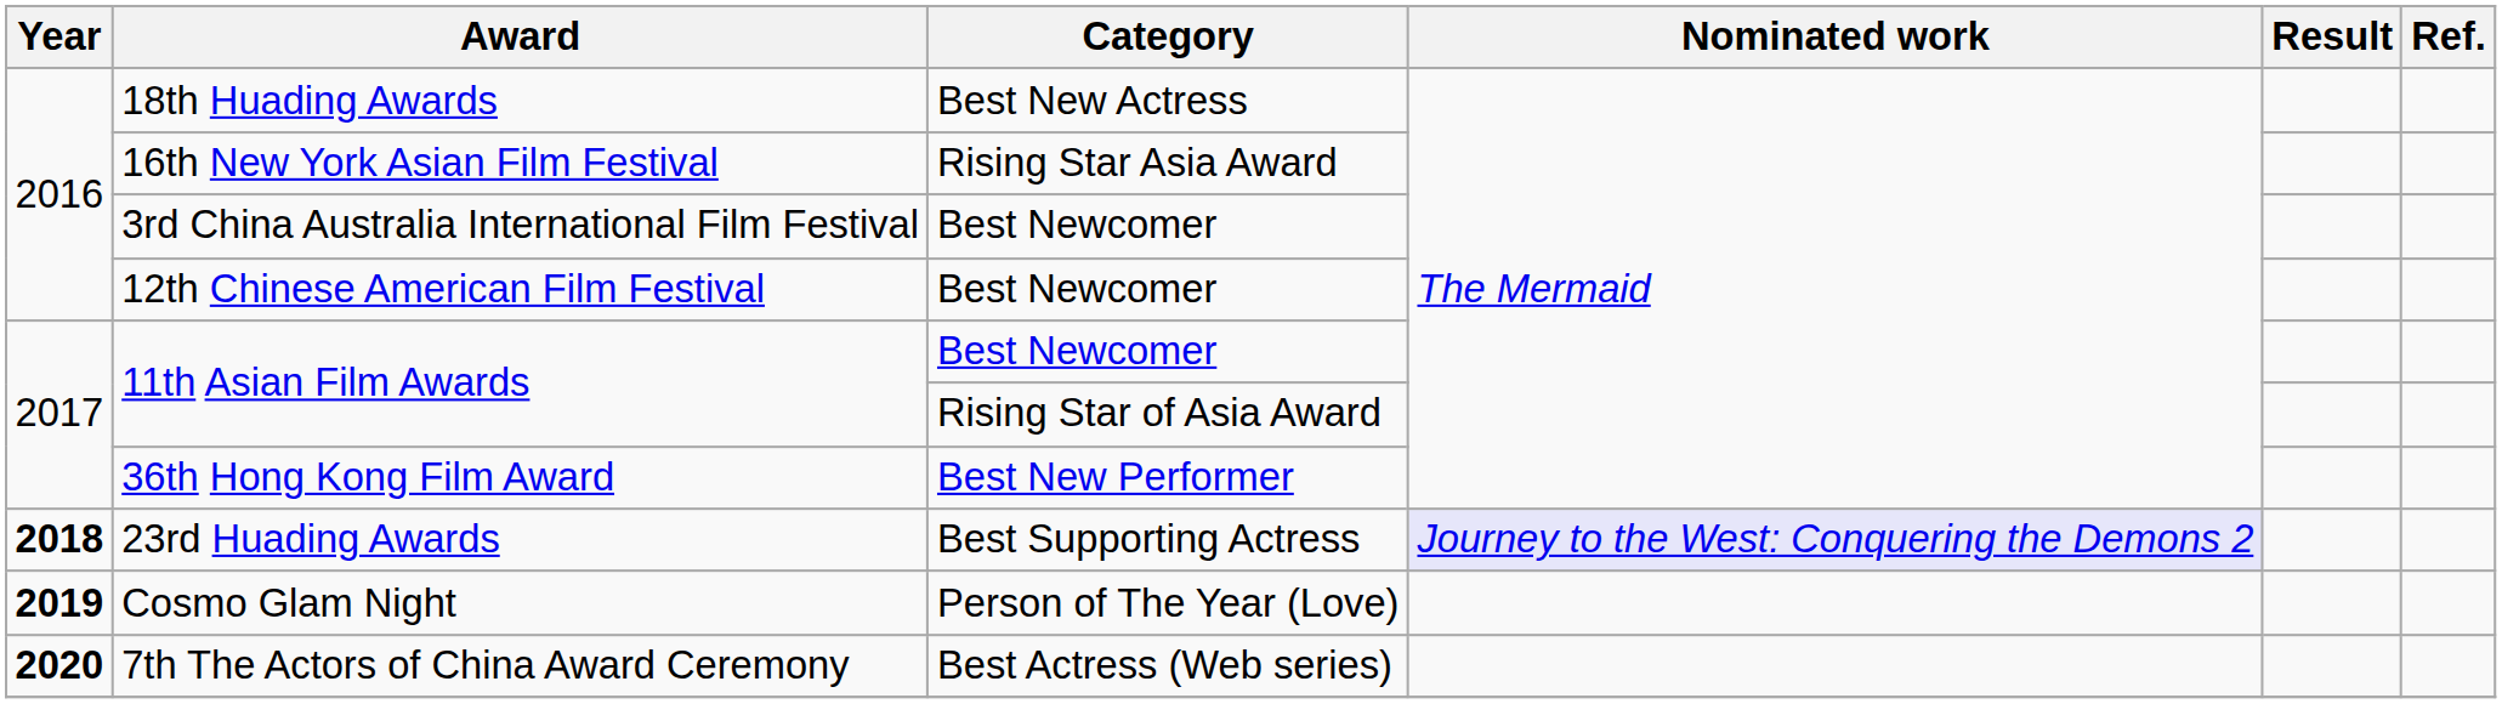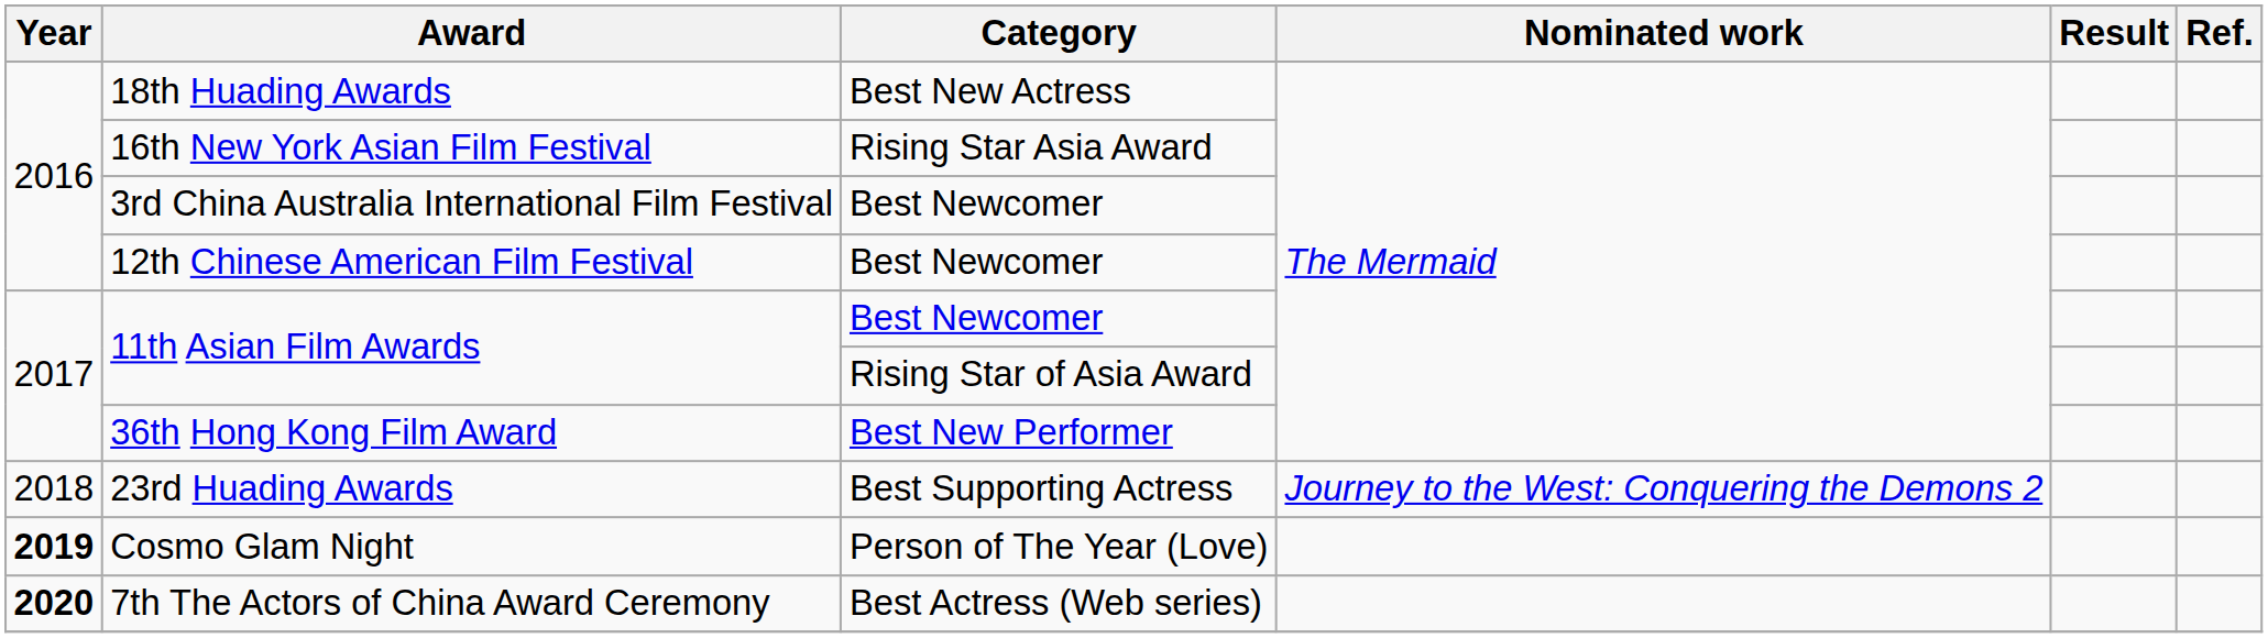23rd Huading Awards | Year: bold -> normal
23rd Huading Awards | Nominated work: lavender background -> no background
